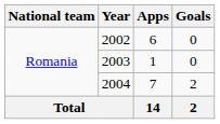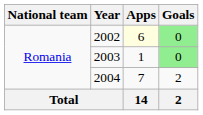2002 | Apps: no background -> lightyellow background
2002 | Goals: no background -> lightgreen background
2003 | Goals: no background -> lightgreen background
